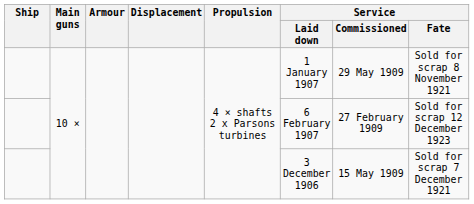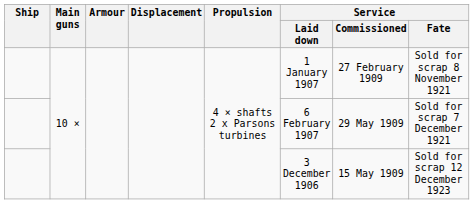row 3 | Service / Commissioned: 29 May 1909 -> 27 February 1909
row 4 | Service / Commissioned: 27 February 1909 -> 29 May 1909
row 4 | Service / Fate: Sold for scrap 12 December 1923 -> Sold for scrap 7 December 1921
row 5 | Service / Fate: Sold for scrap 7 December 1921 -> Sold for scrap 12 December 1923
